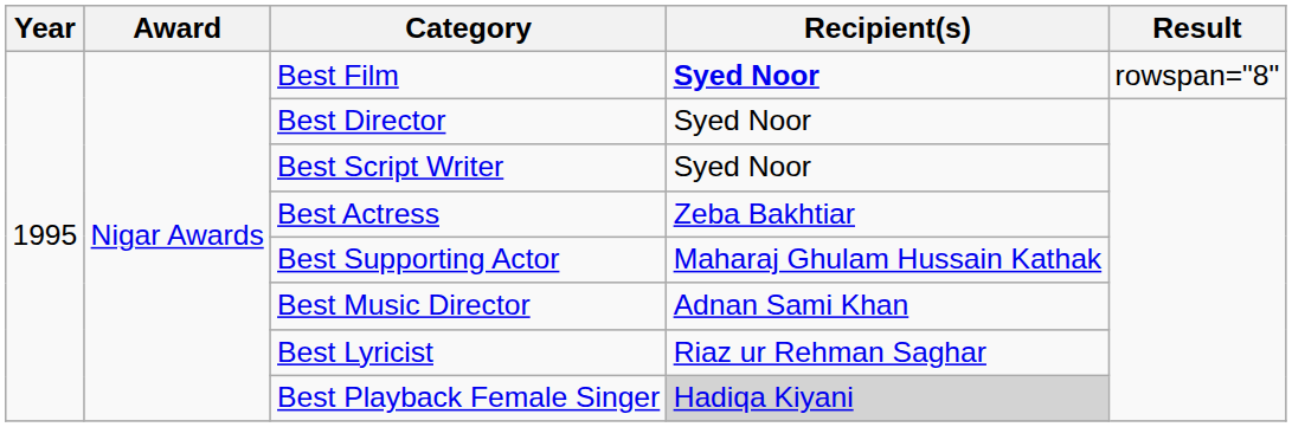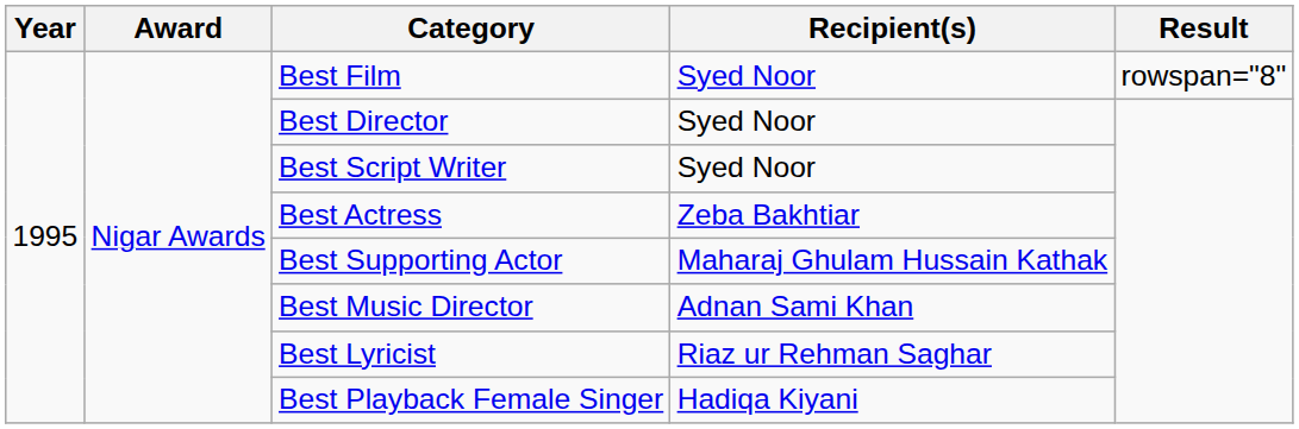Best Film | Recipient(s): bold -> normal
Best Playback Female Singer | Recipient(s): lightgrey background -> no background
